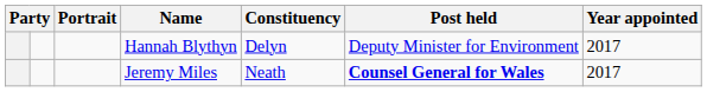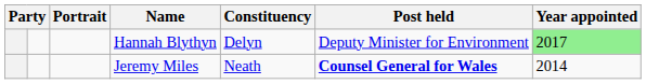Hannah Blythyn | Year appointed: no background -> lightgreen background
Jeremy Miles | Year appointed: 2017 -> 2014
